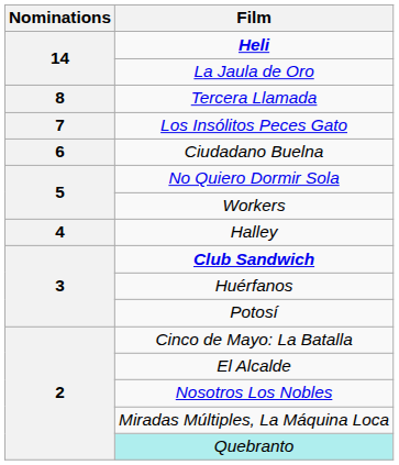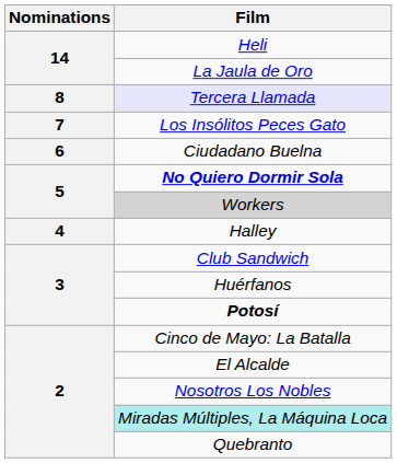Heli | Film: bold -> normal
Tercera Llamada | Film: no background -> lavender background
No Quiero Dormir Sola | Film: normal -> bold
Workers | Film: no background -> lightgrey background
Club Sandwich | Film: bold -> normal
Potosí | Film: normal -> bold
Miradas Múltiples, La Máquina Loca | Film: no background -> paleturquoise background
Quebranto | Film: paleturquoise background -> no background
